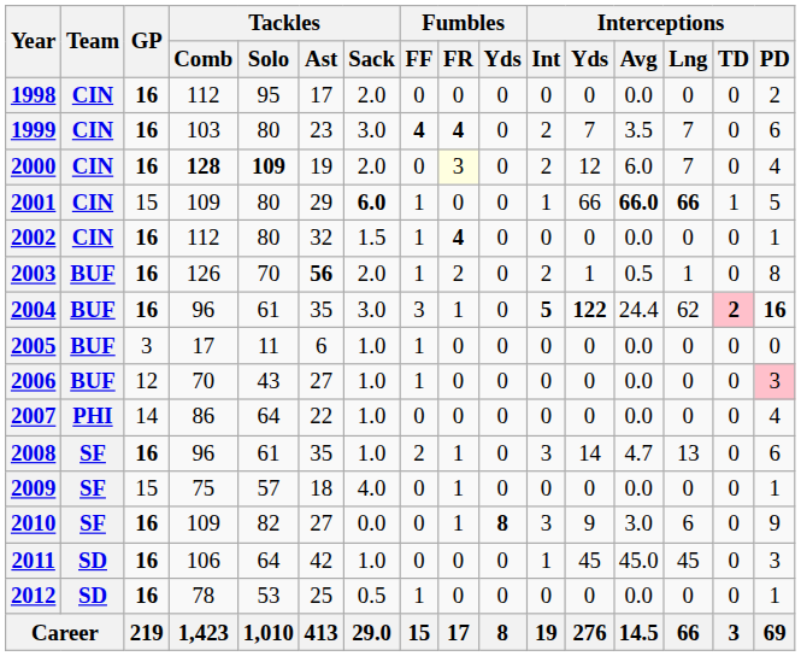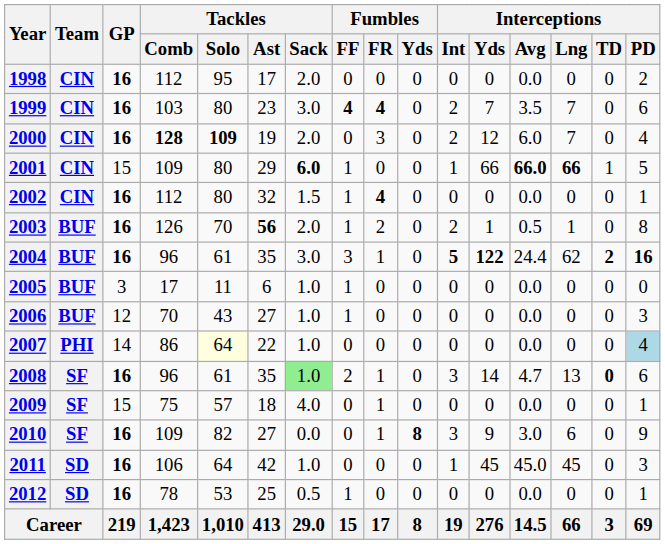2000 | Fumbles / FR: lightyellow background -> no background
2004 | Interceptions / TD: pink background -> no background
2006 | Interceptions / PD: pink background -> no background
2007 | Tackles / Solo: no background -> lightyellow background
2007 | Interceptions / PD: no background -> lightblue background
2008 | Tackles / Sack: no background -> lightgreen background
2008 | Interceptions / TD: normal -> bold
